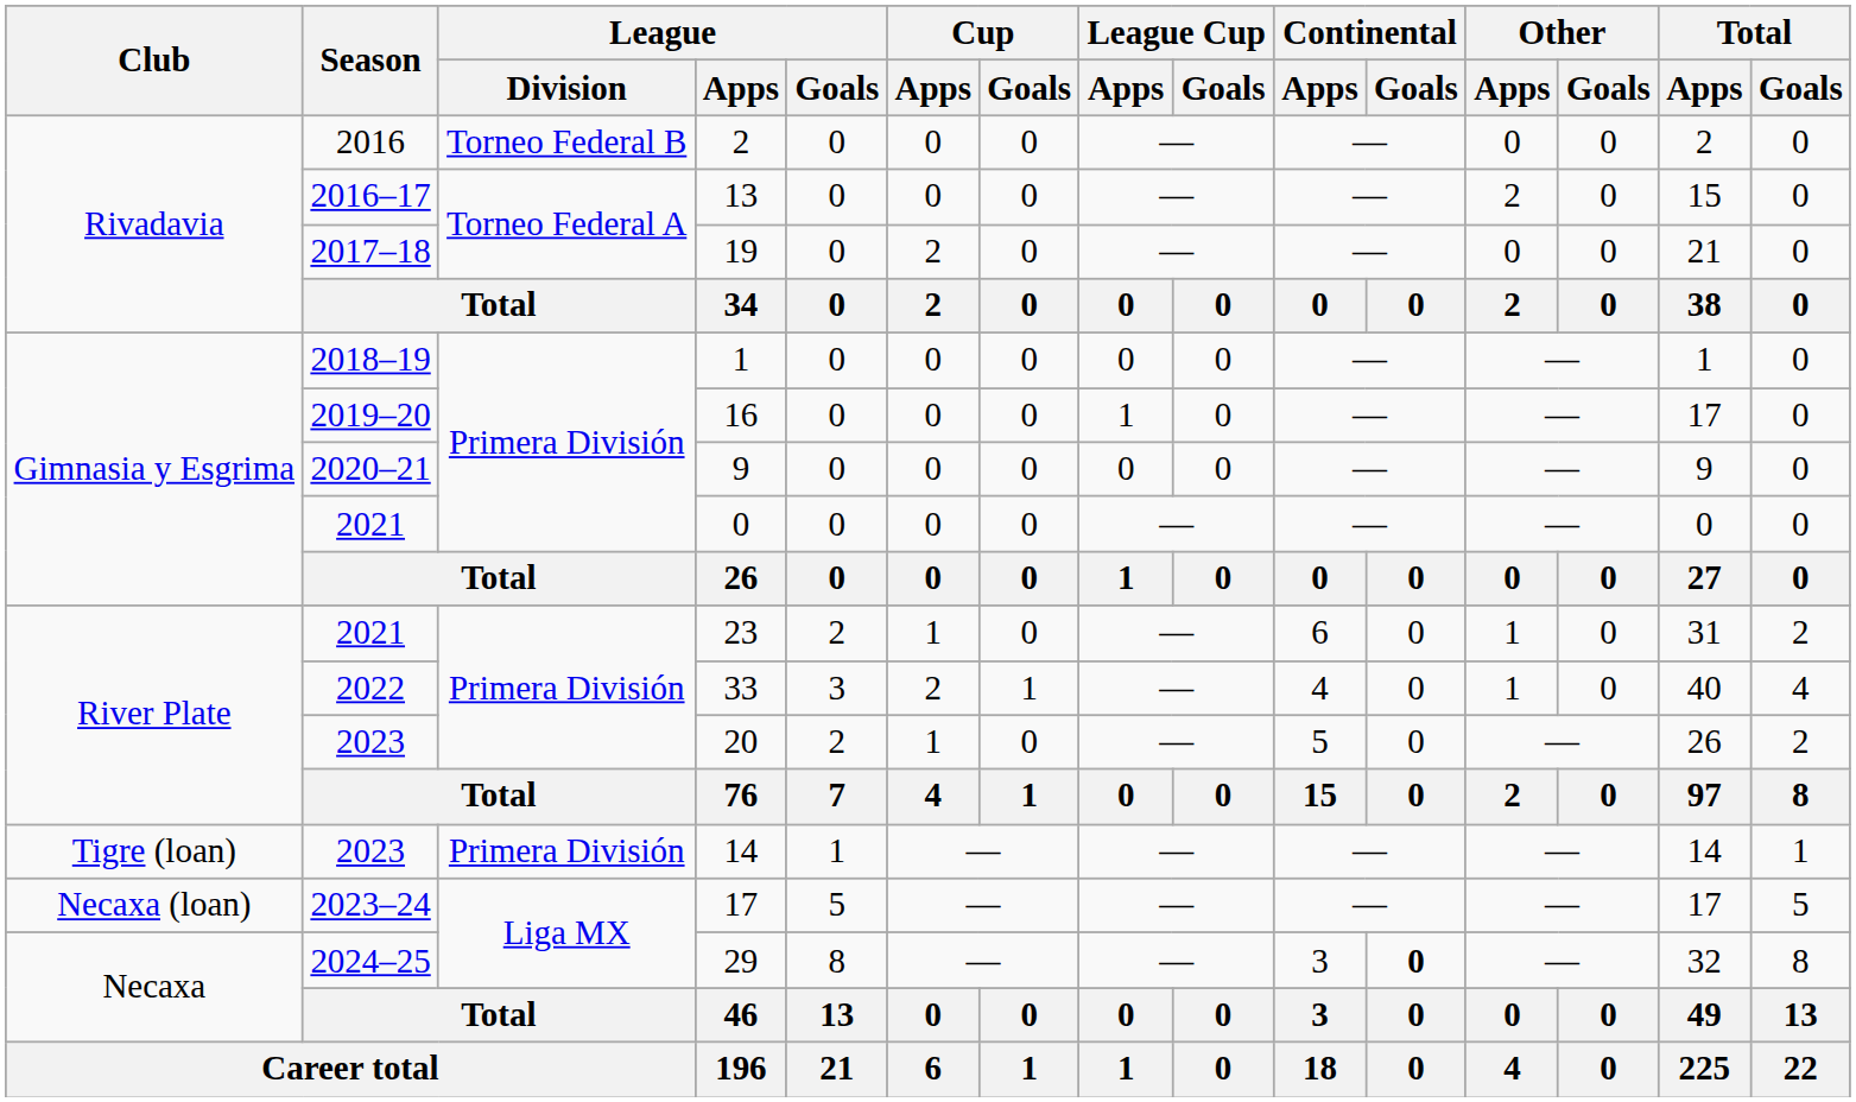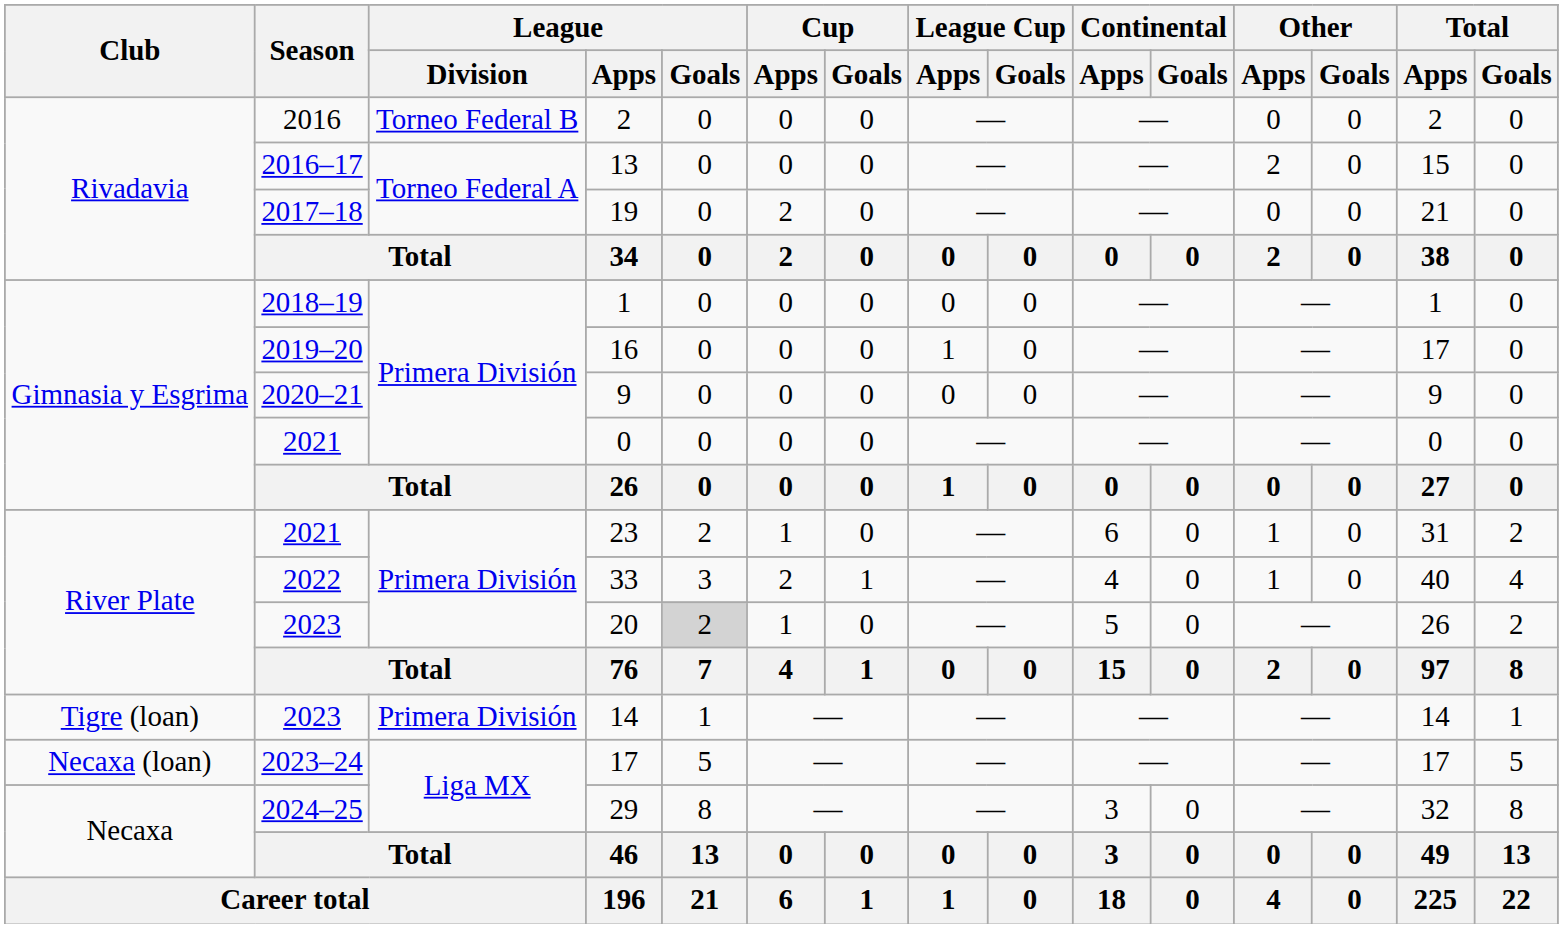20 | League / Goals: no background -> lightgrey background
29 | Continental / Goals: bold -> normal
